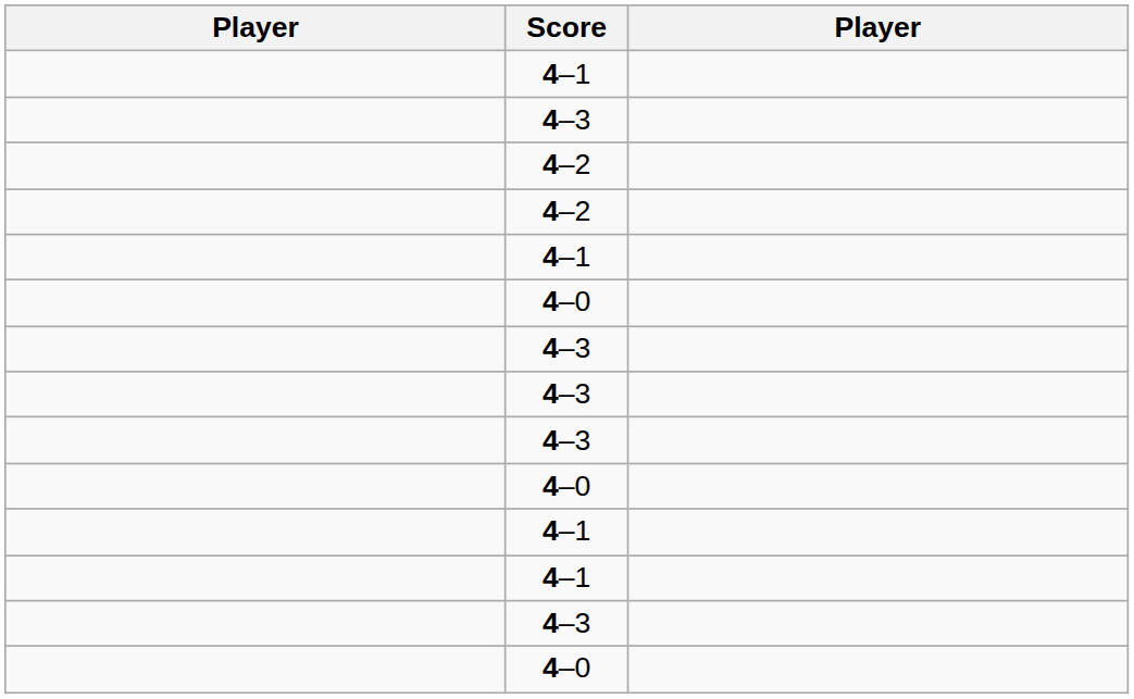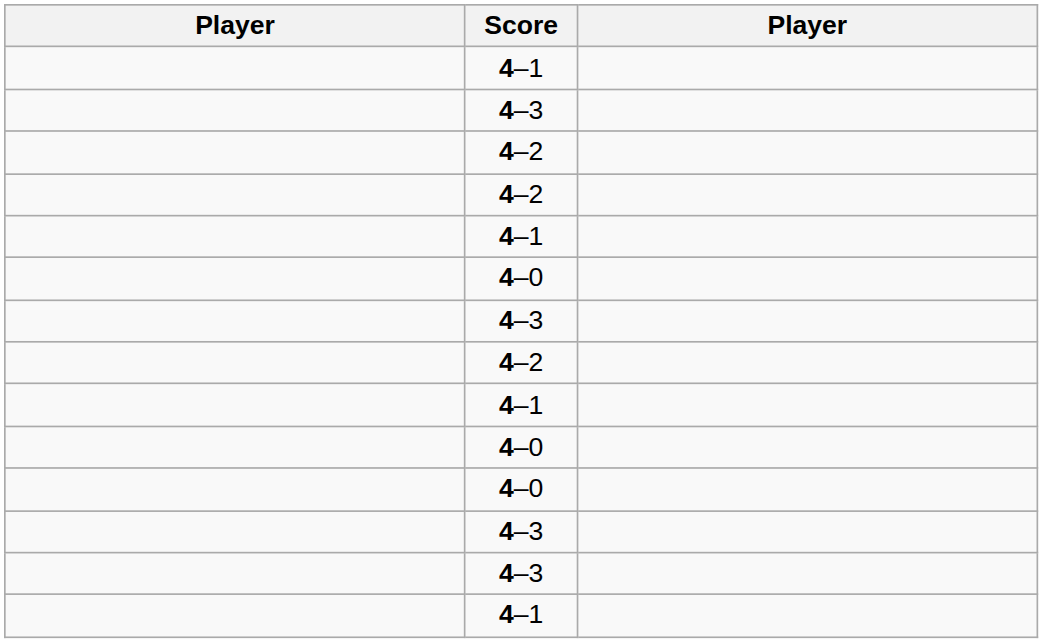row 9 | Score: 4–3 -> 4–2
row 10 | Score: 4–3 -> 4–1
row 12 | Score: 4–1 -> 4–0
row 13 | Score: 4–1 -> 4–3
row 15 | Score: 4–0 -> 4–1
